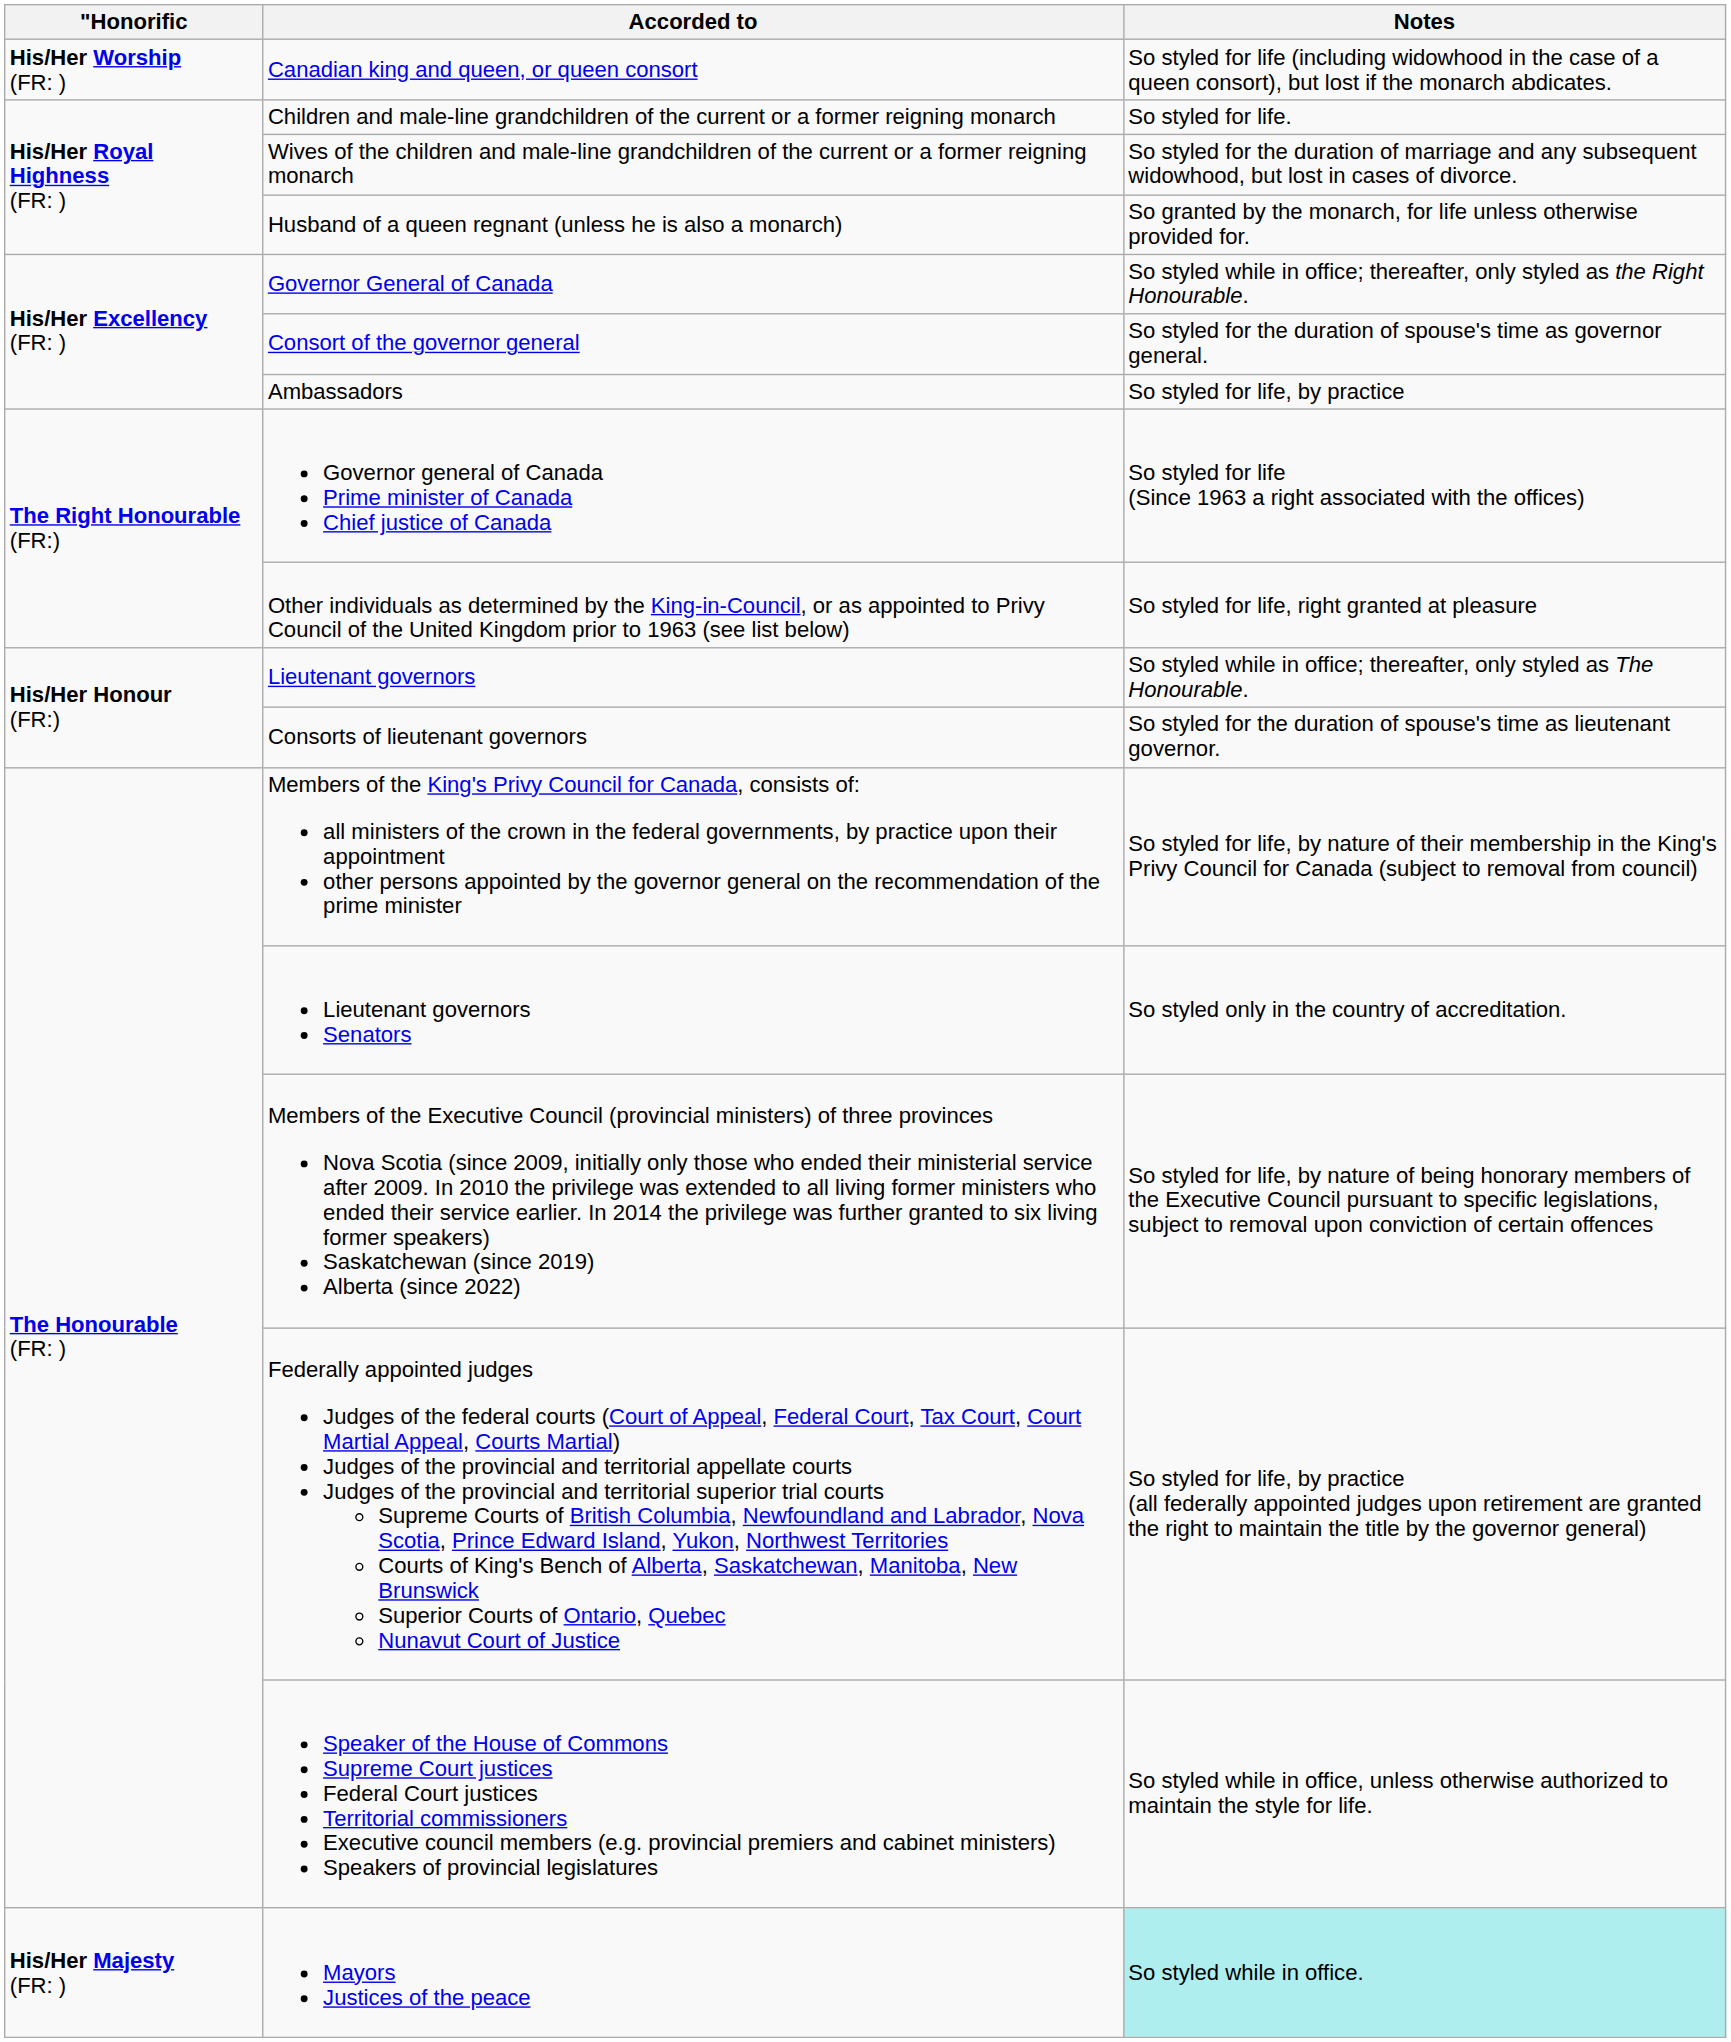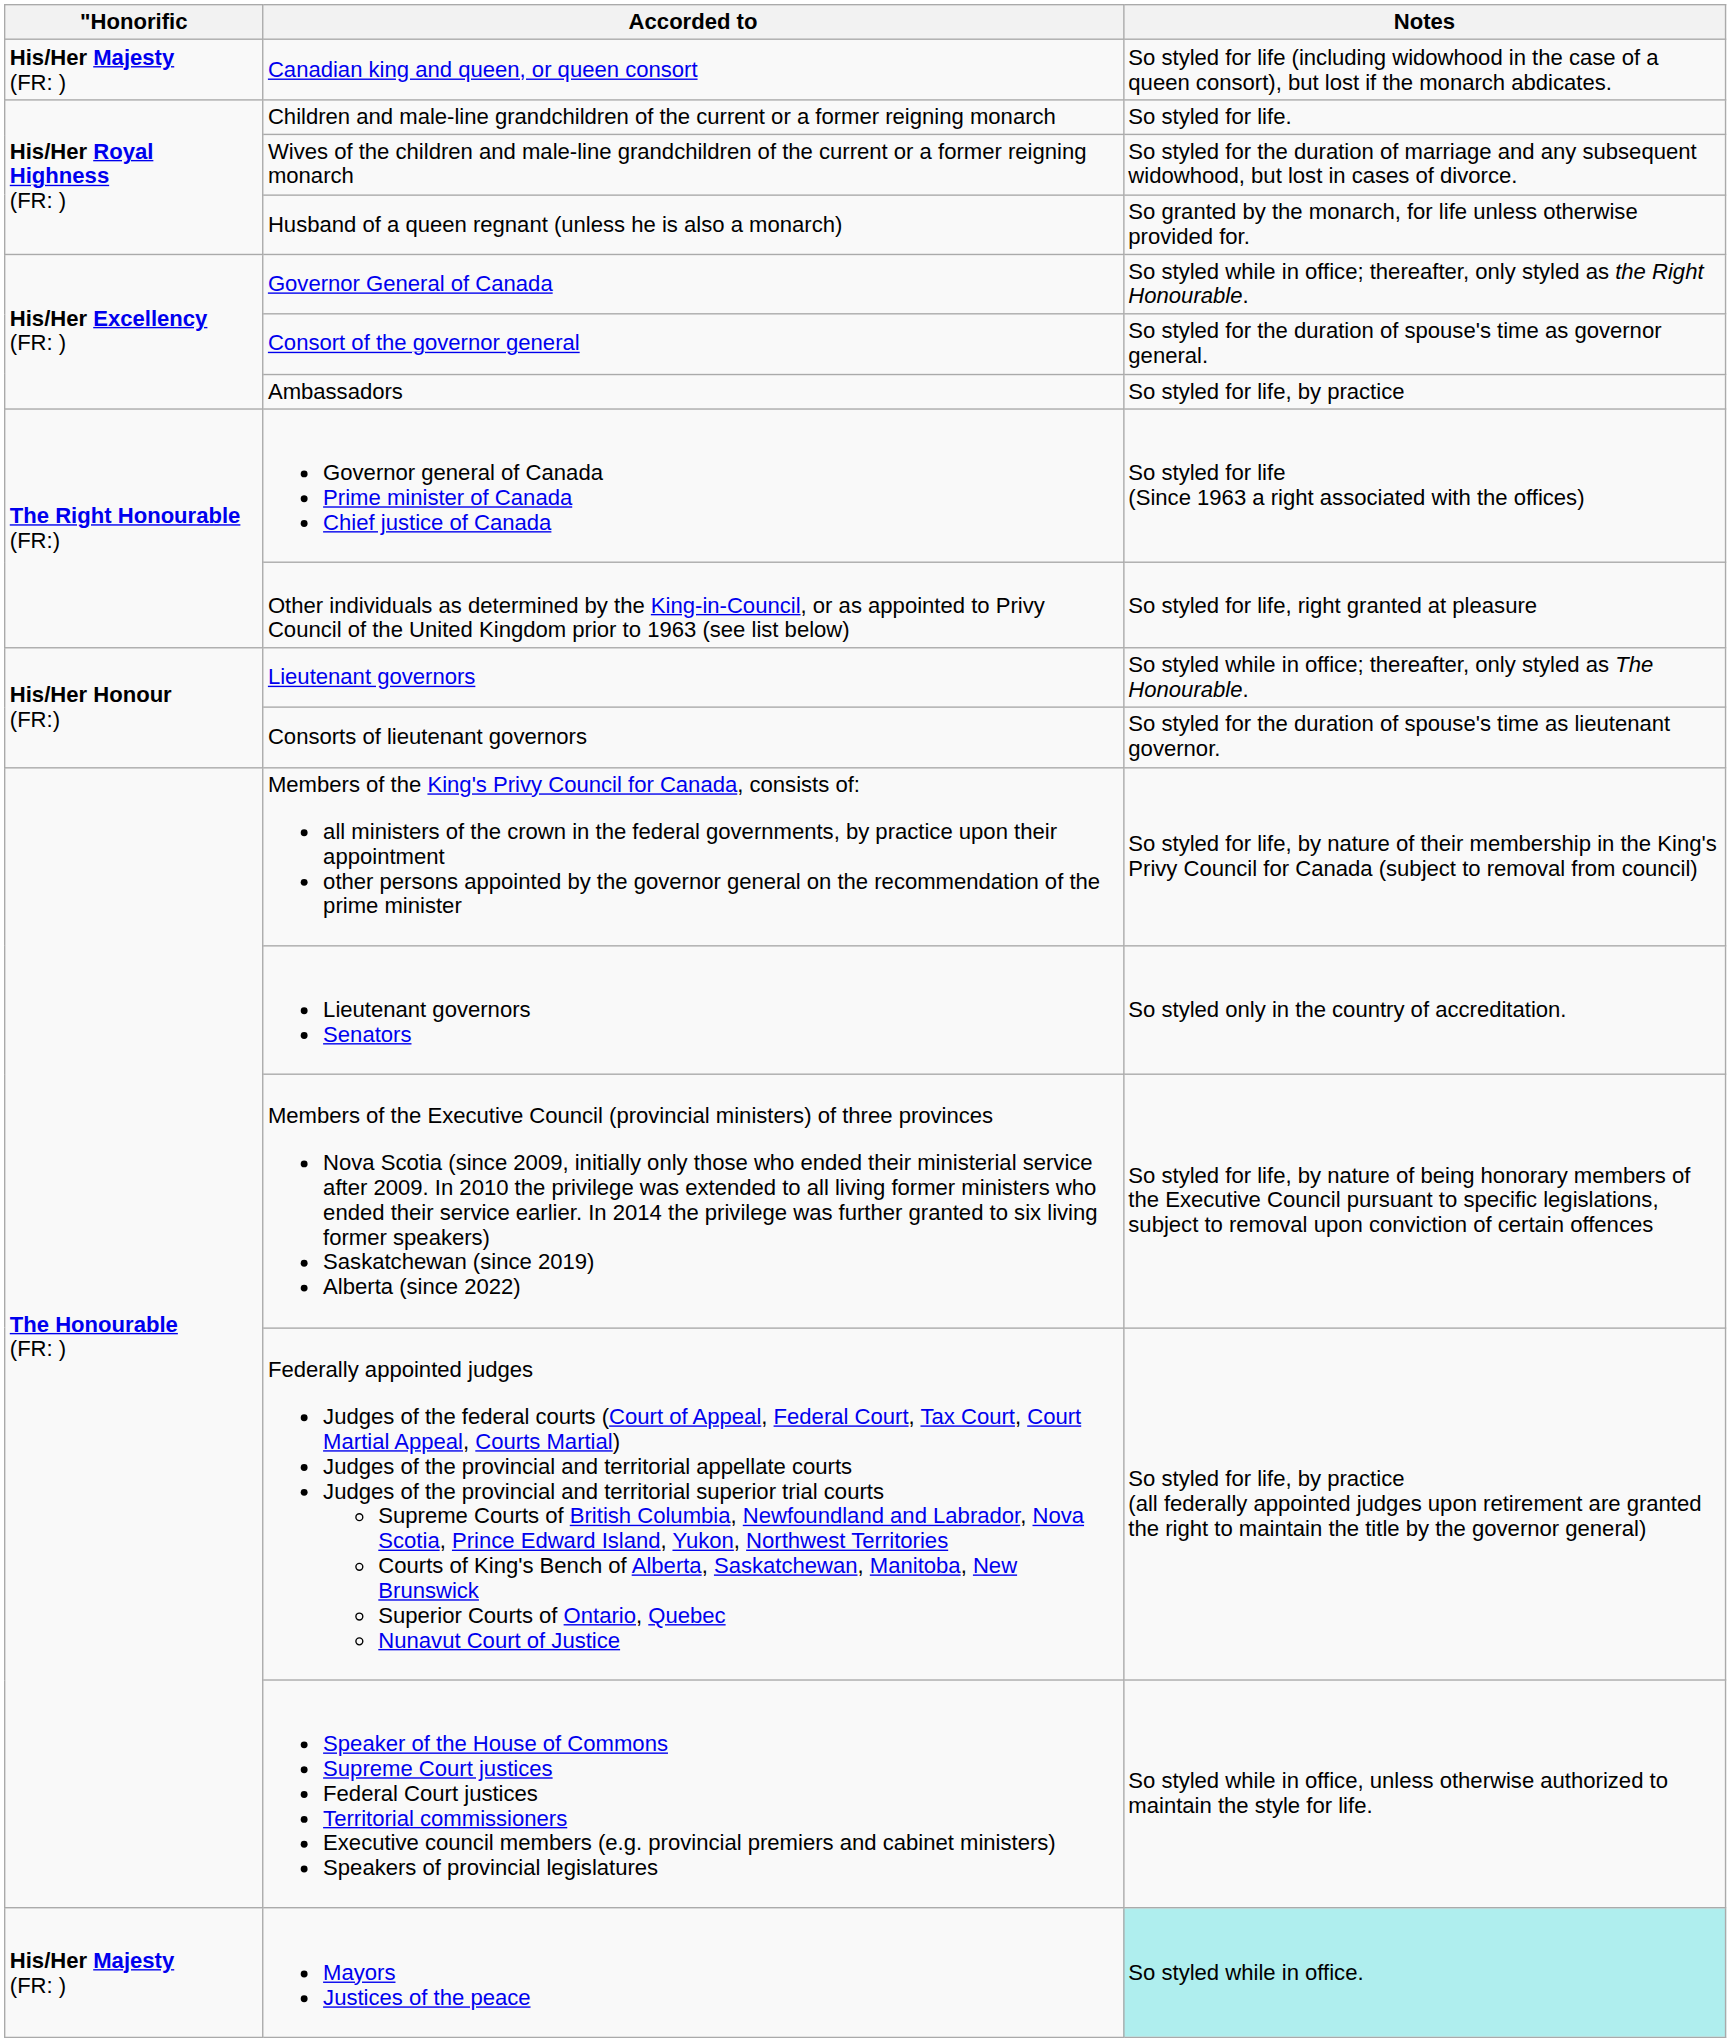Canadian king and queen, or queen consort | "Honorific: His/Her Worship (FR: ) -> His/Her Majesty (FR: )
